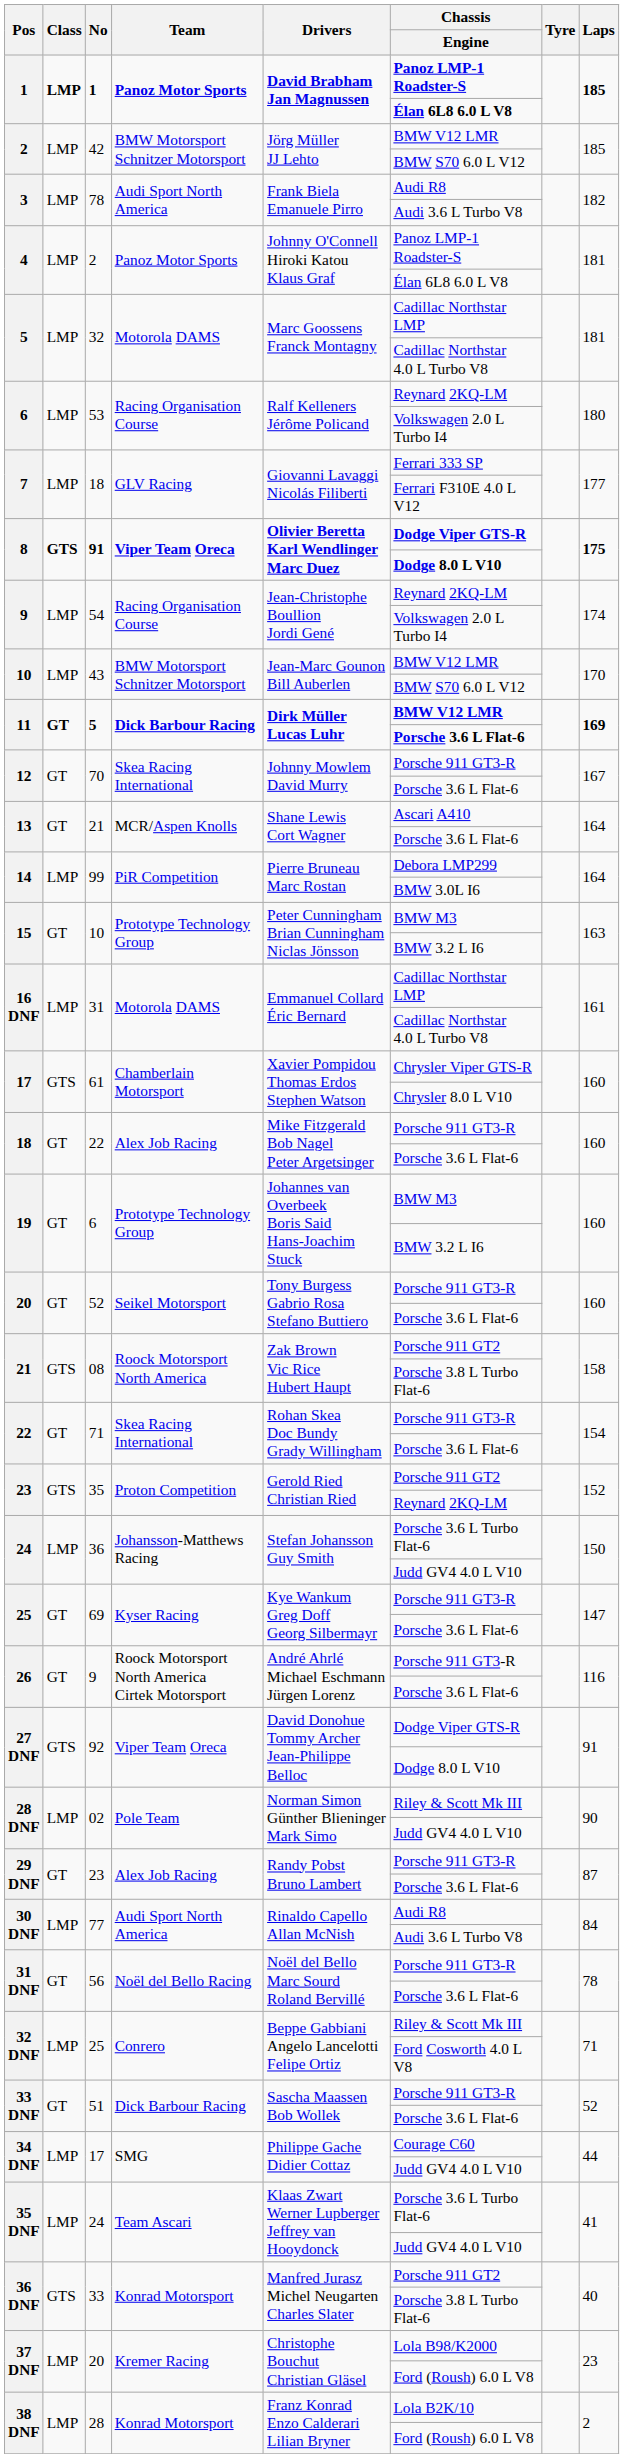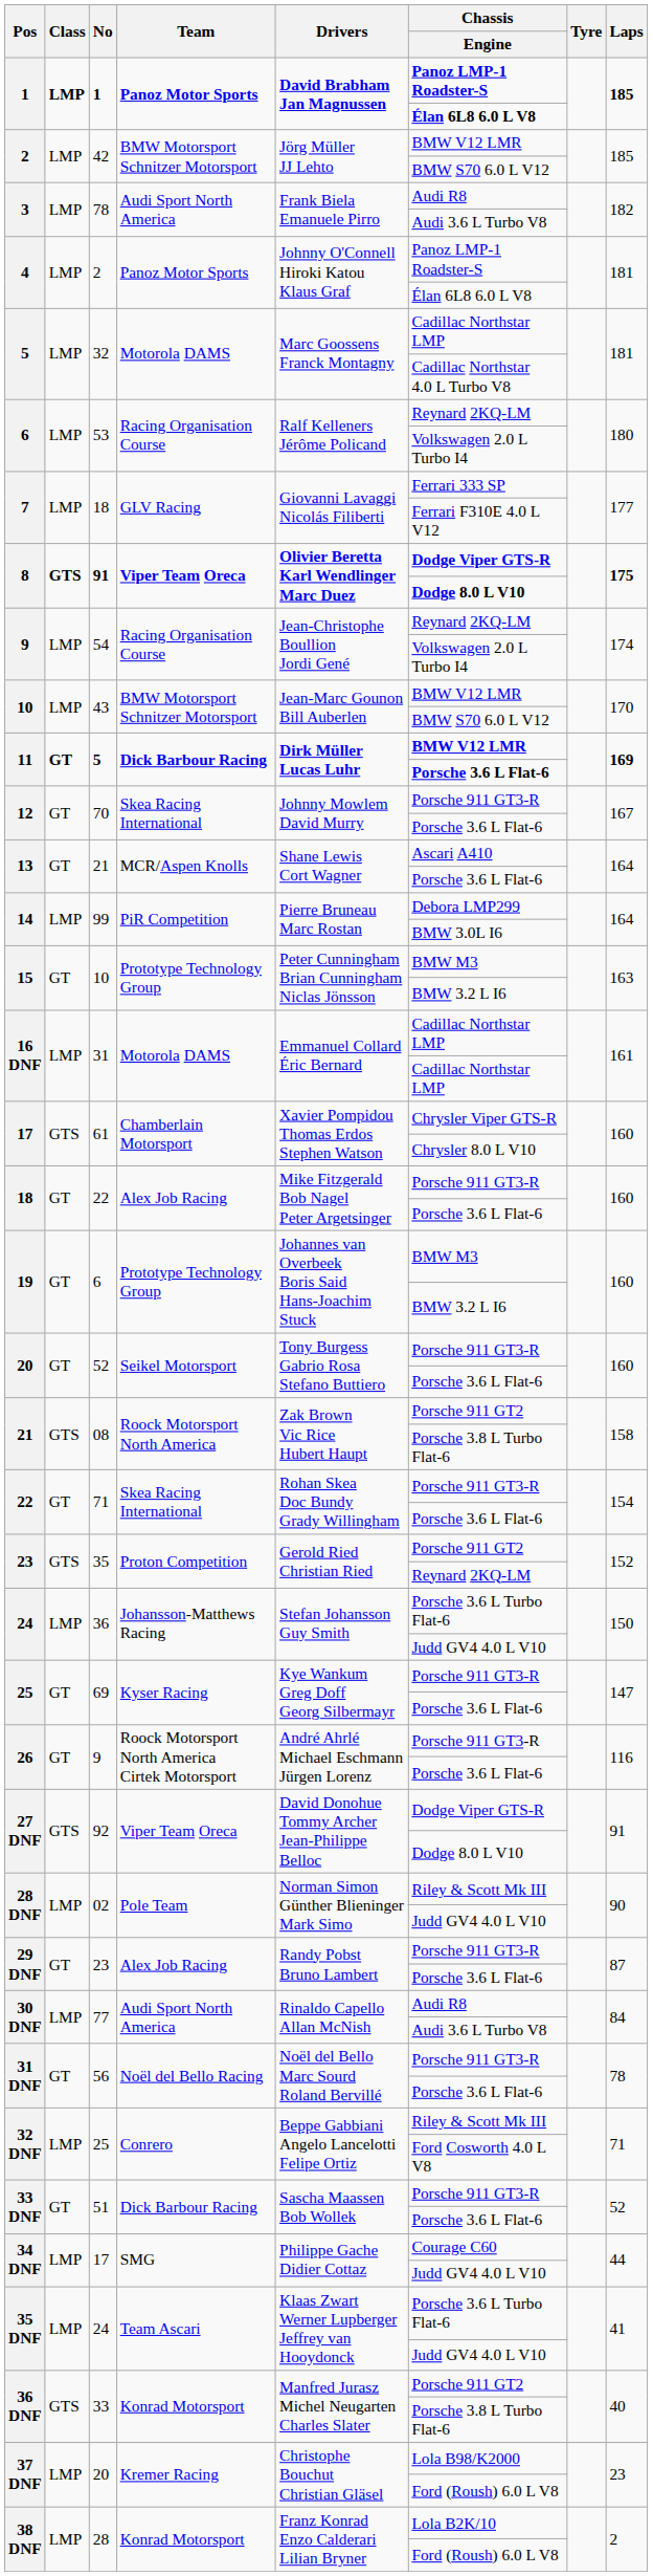row 34 | Chassis / Engine: Cadillac Northstar 4.0 L Turbo V8 -> Cadillac Northstar LMP
